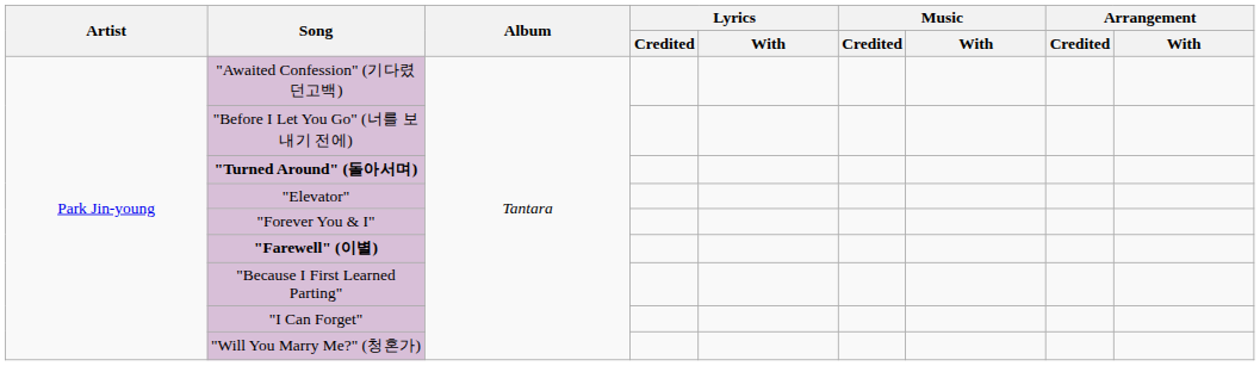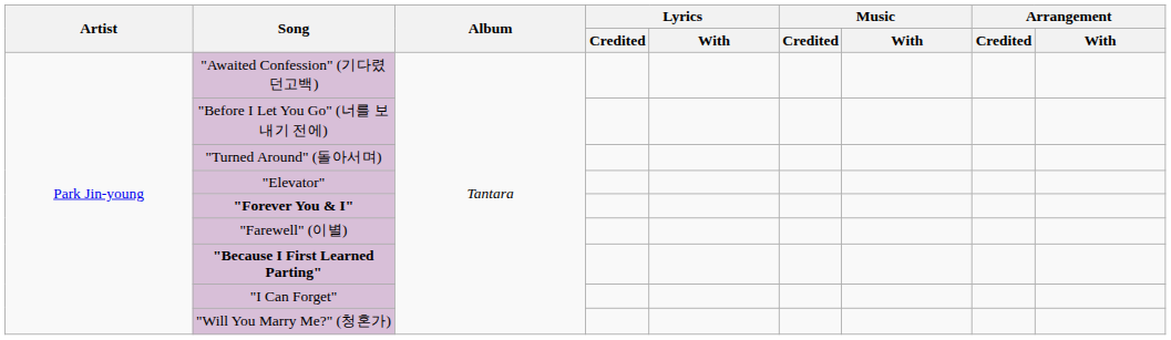"Turned Around" (돌아서며) | Song: bold -> normal
"Forever You & I" | Song: normal -> bold
"Farewell" (이별) | Song: bold -> normal
"Because I First Learned Parting" | Song: normal -> bold
